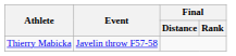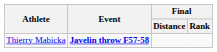Thierry Mabicka | Event: normal -> bold
